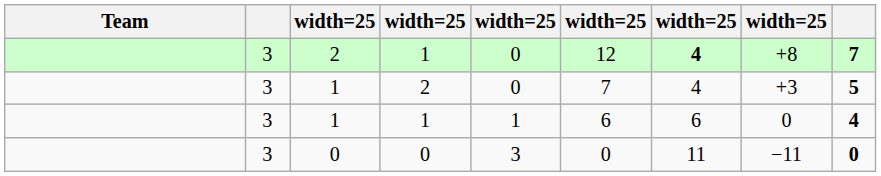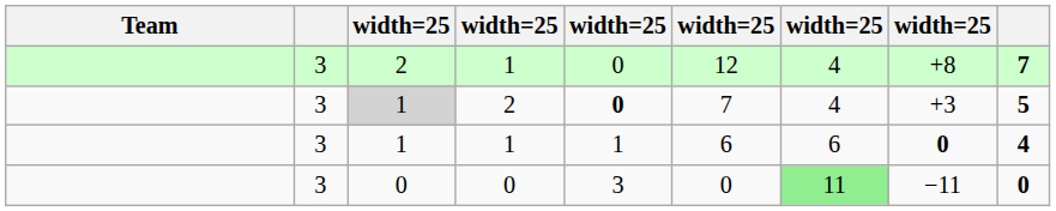row 2 | column 7: bold -> normal
row 3 | column 3: no background -> lightgrey background
row 3 | column 5: normal -> bold
row 4 | column 8: normal -> bold
row 5 | column 7: no background -> lightgreen background
